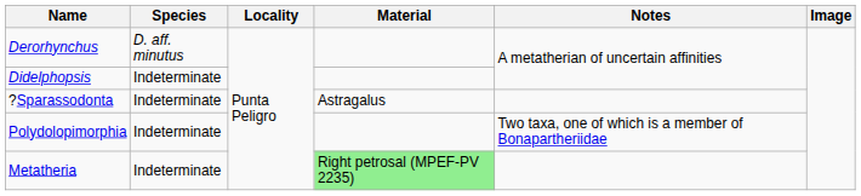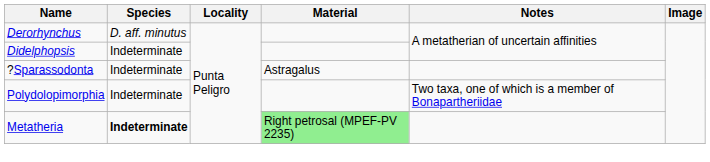Metatheria | Species: normal -> bold
